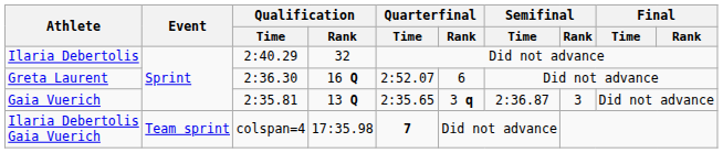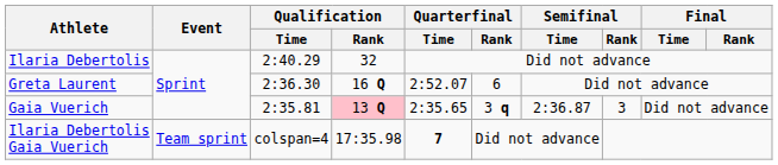Gaia Vuerich | Qualification / Rank: no background -> pink background
